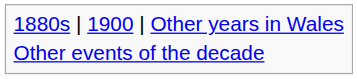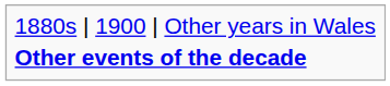row 2 | column 1: normal -> bold
